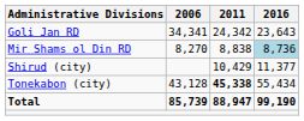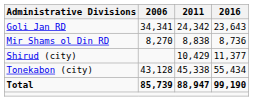Mir Shams ol Din RD | 2016: lightblue background -> no background
Tonekabon (city) | 2011: bold -> normal
